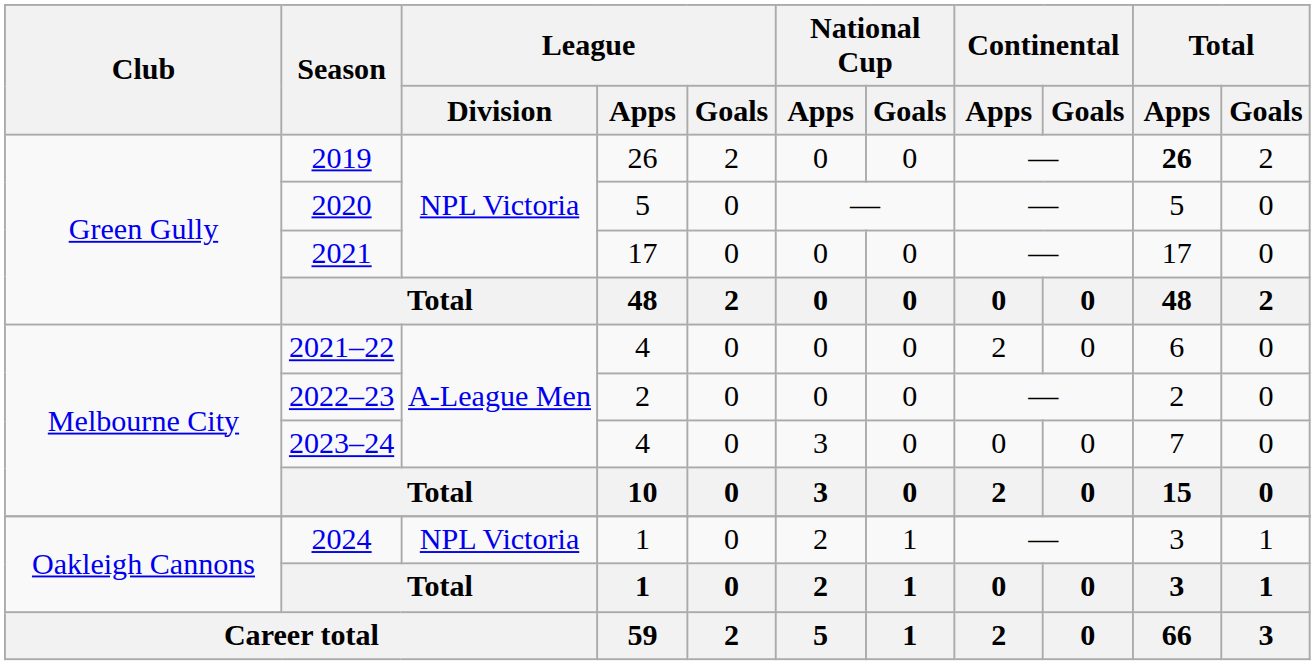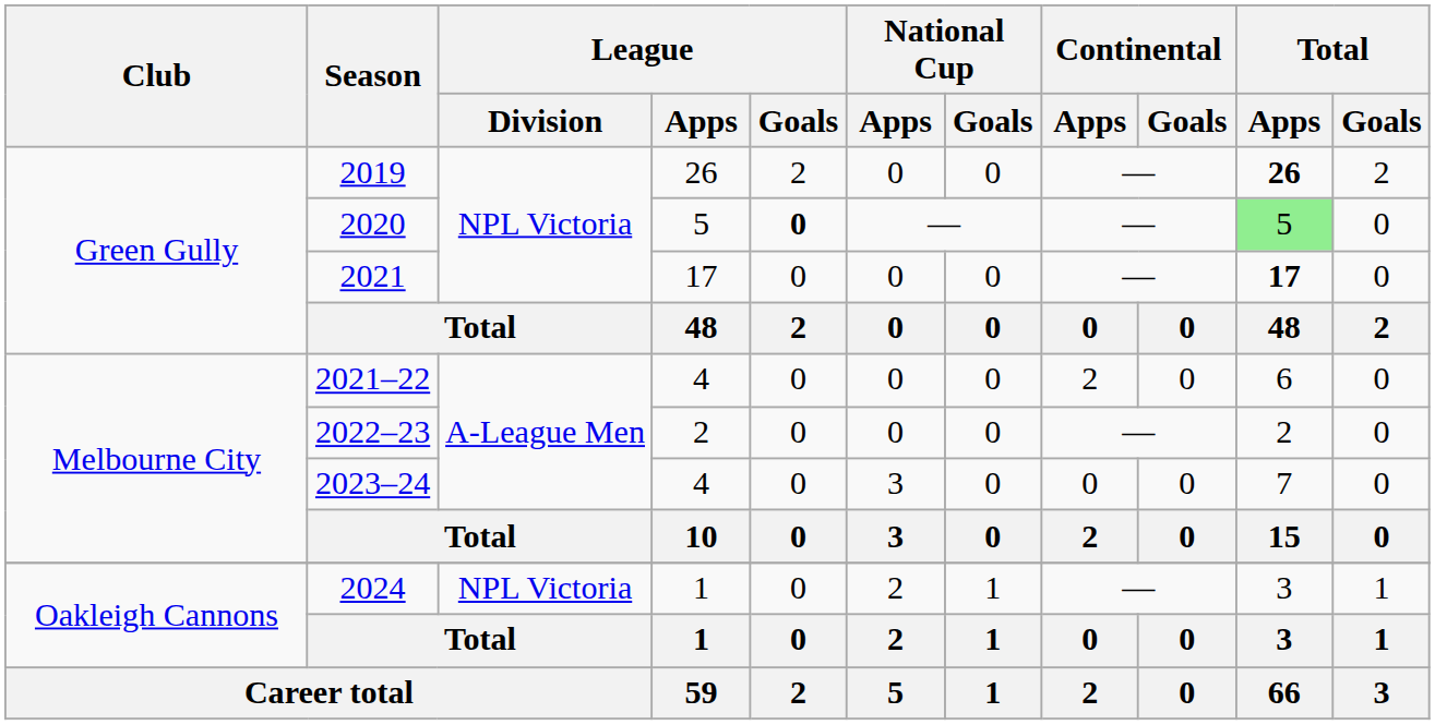2020 | League / Goals: normal -> bold
2020 | Total / Apps: no background -> lightgreen background
2021 | Total / Apps: normal -> bold
